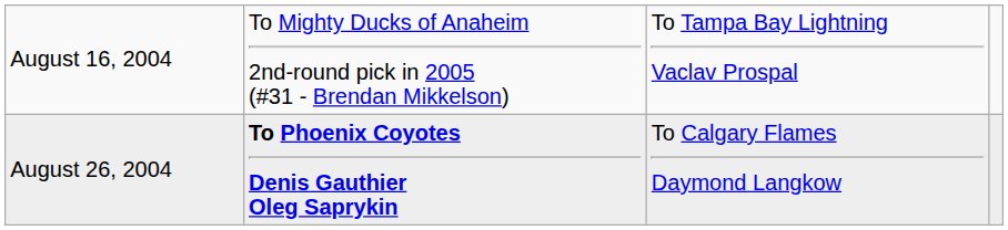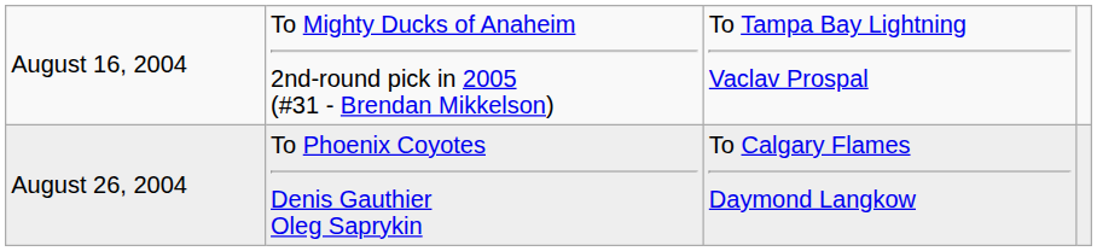August 26, 2004 | column 2: bold -> normal
